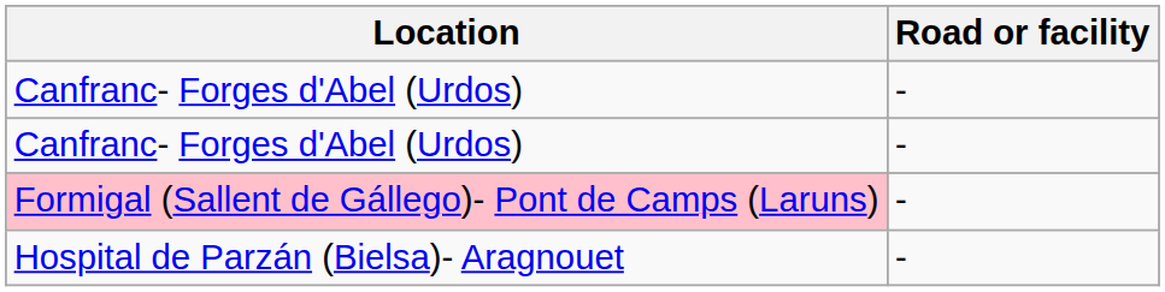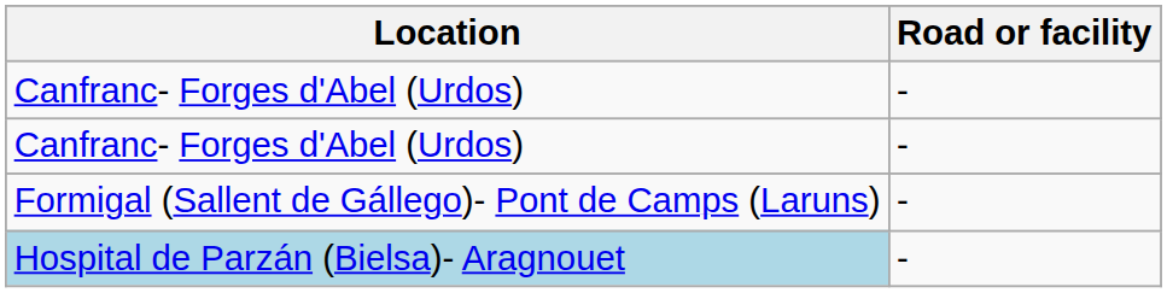row 4 | Location: pink background -> no background
row 5 | Location: no background -> lightblue background
